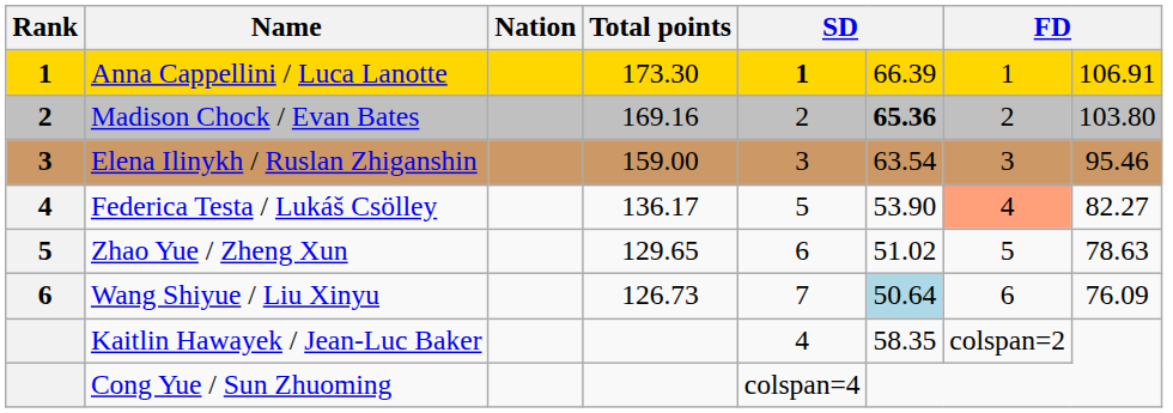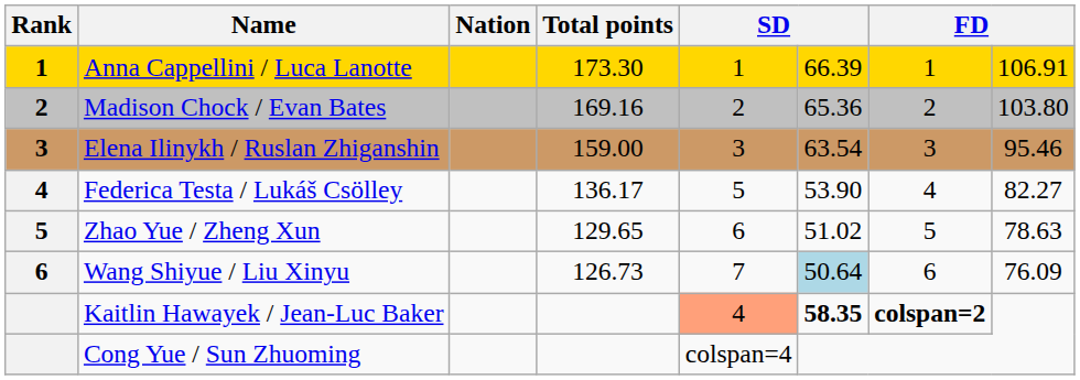Anna Cappellini / Luca Lanotte | column 5: bold -> normal
Madison Chock / Evan Bates | column 6: bold -> normal
Federica Testa / Lukáš Csölley | column 7: lightsalmon background -> no background
Kaitlin Hawayek / Jean-Luc Baker | column 5: no background -> lightsalmon background
Kaitlin Hawayek / Jean-Luc Baker | column 6: normal -> bold
Kaitlin Hawayek / Jean-Luc Baker | column 7: normal -> bold
